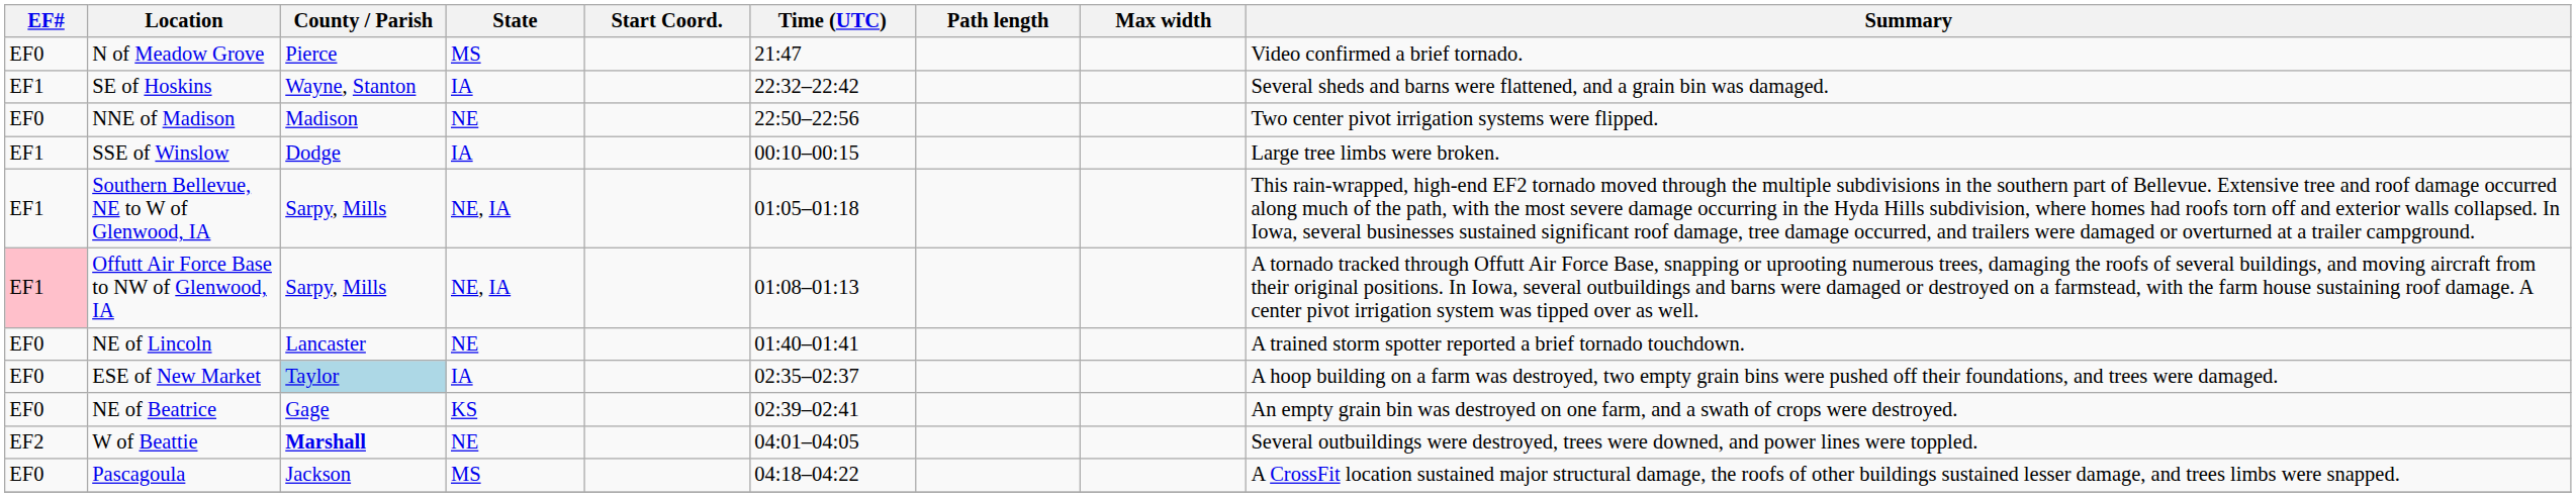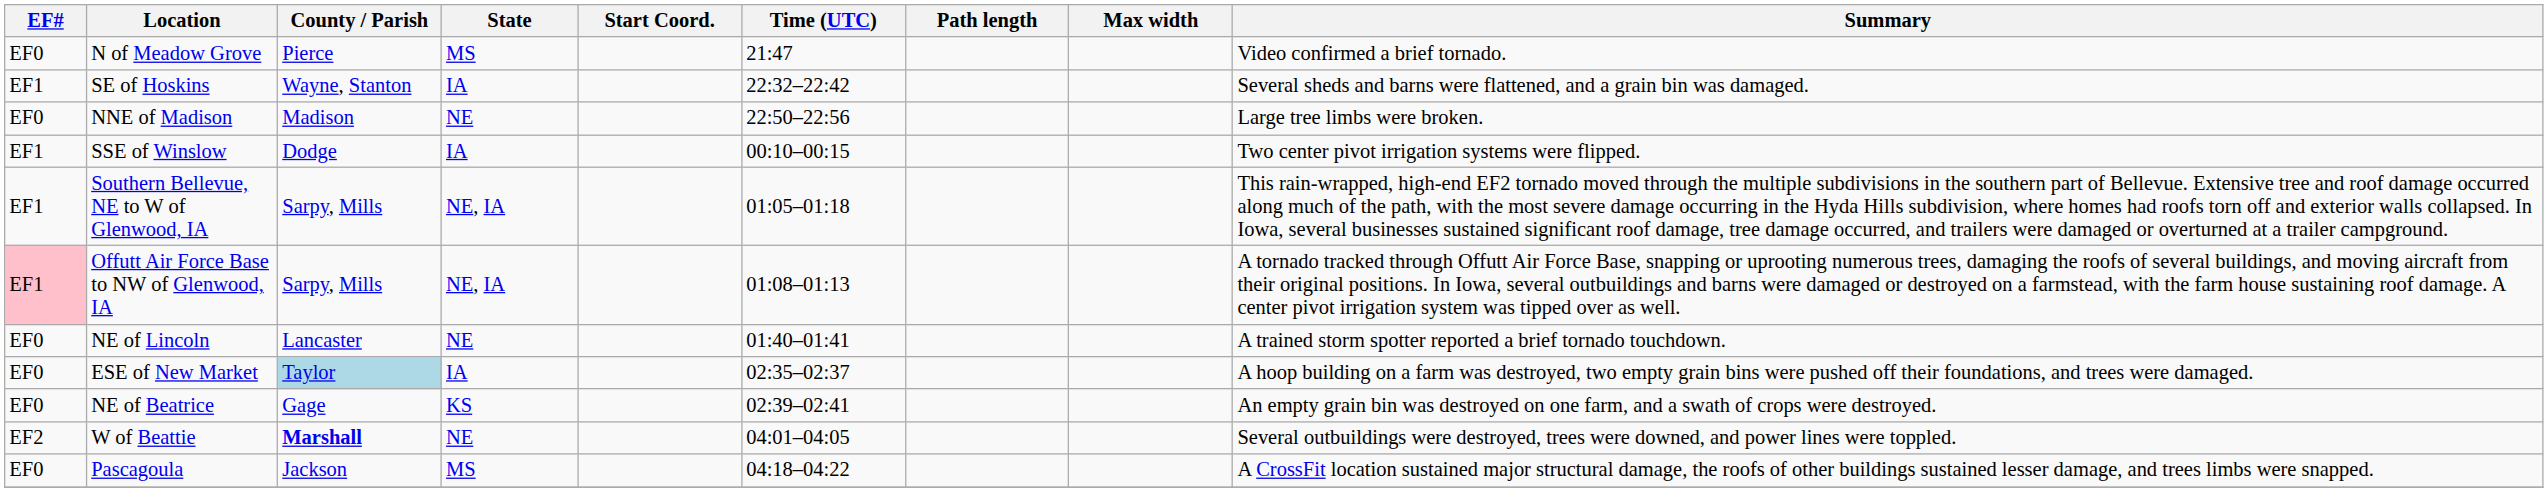NNE of Madison | Summary: Two center pivot irrigation systems were flipped. -> Large tree limbs were broken.
SSE of Winslow | Summary: Large tree limbs were broken. -> Two center pivot irrigation systems were flipped.
